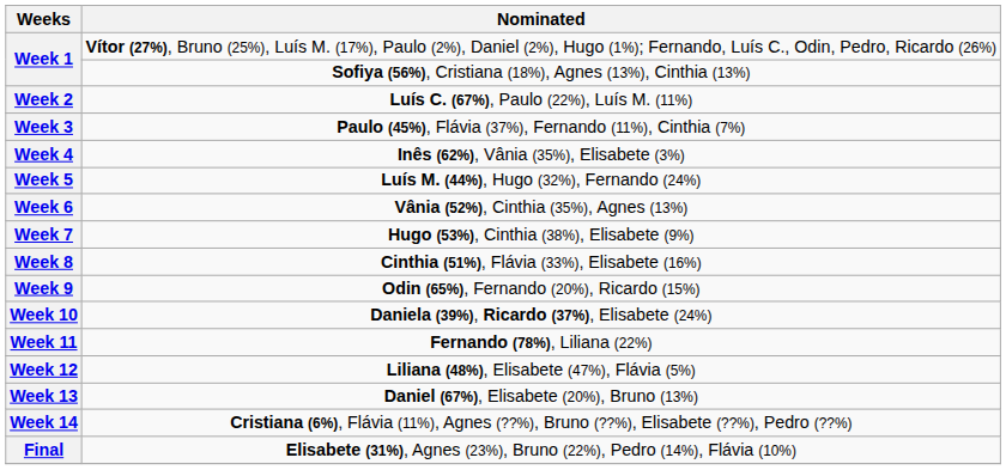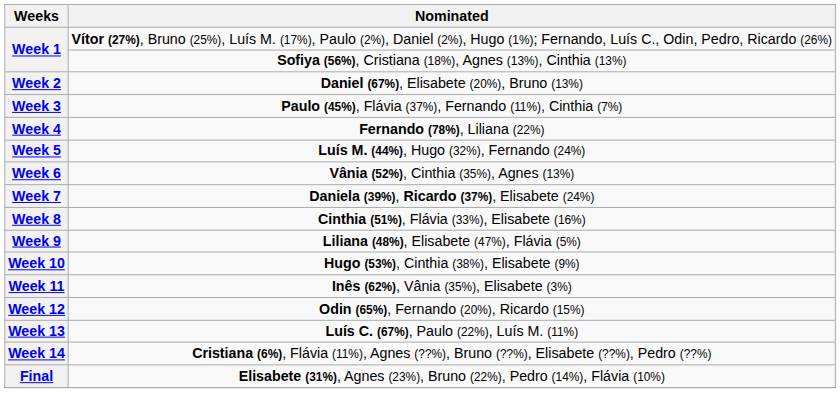row 4 | Nominated: Luís C. (67%), Paulo (22%), Luís M. (11%) -> Daniel (67%), Elisabete (20%), Bruno (13%)
row 6 | Nominated: Inês (62%), Vânia (35%), Elisabete (3%) -> Fernando (78%), Liliana (22%)
row 9 | Nominated: Hugo (53%), Cinthia (38%), Elisabete (9%) -> Daniela (39%), Ricardo (37%), Elisabete (24%)
row 11 | Nominated: Odin (65%), Fernando (20%), Ricardo (15%) -> Liliana (48%), Elisabete (47%), Flávia (5%)
row 12 | Nominated: Daniela (39%), Ricardo (37%), Elisabete (24%) -> Hugo (53%), Cinthia (38%), Elisabete (9%)
row 13 | Nominated: Fernando (78%), Liliana (22%) -> Inês (62%), Vânia (35%), Elisabete (3%)
row 14 | Nominated: Liliana (48%), Elisabete (47%), Flávia (5%) -> Odin (65%), Fernando (20%), Ricardo (15%)
row 15 | Nominated: Daniel (67%), Elisabete (20%), Bruno (13%) -> Luís C. (67%), Paulo (22%), Luís M. (11%)
